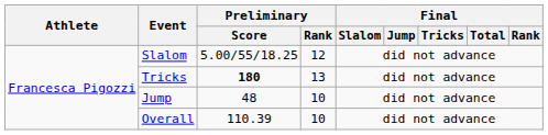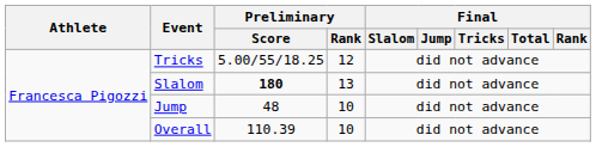row 3 | Event: Slalom -> Tricks
row 4 | Event: Tricks -> Slalom
